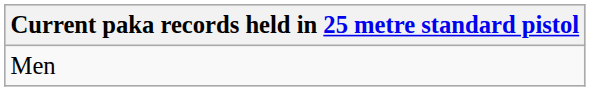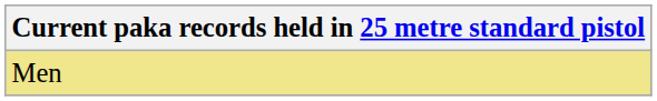Men | column 1: no background -> khaki background
